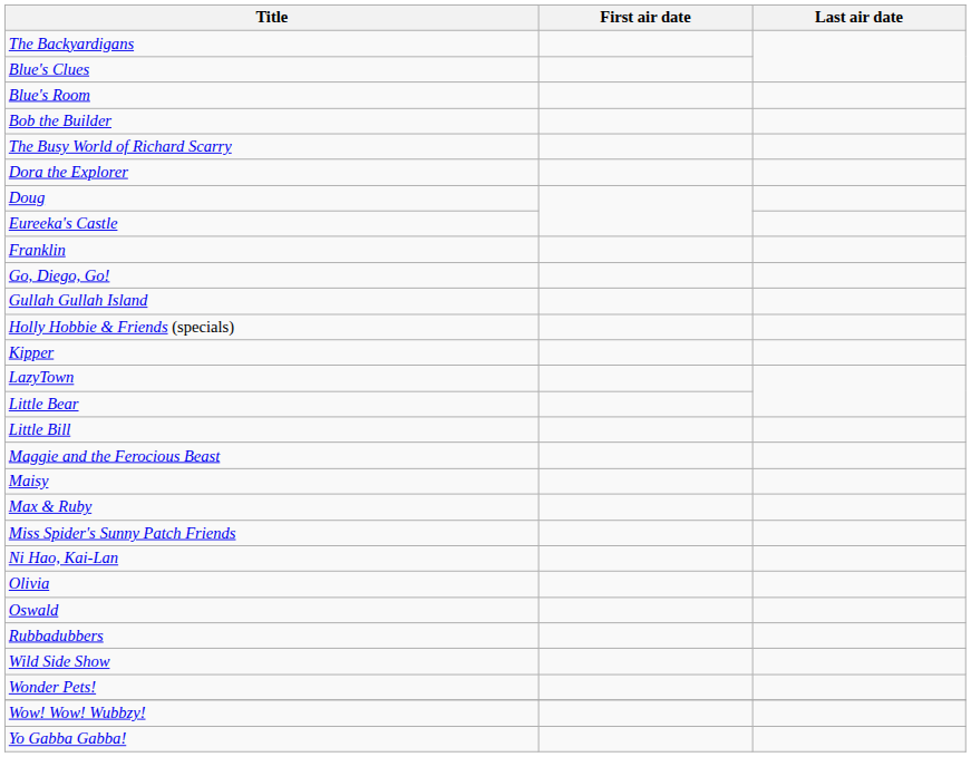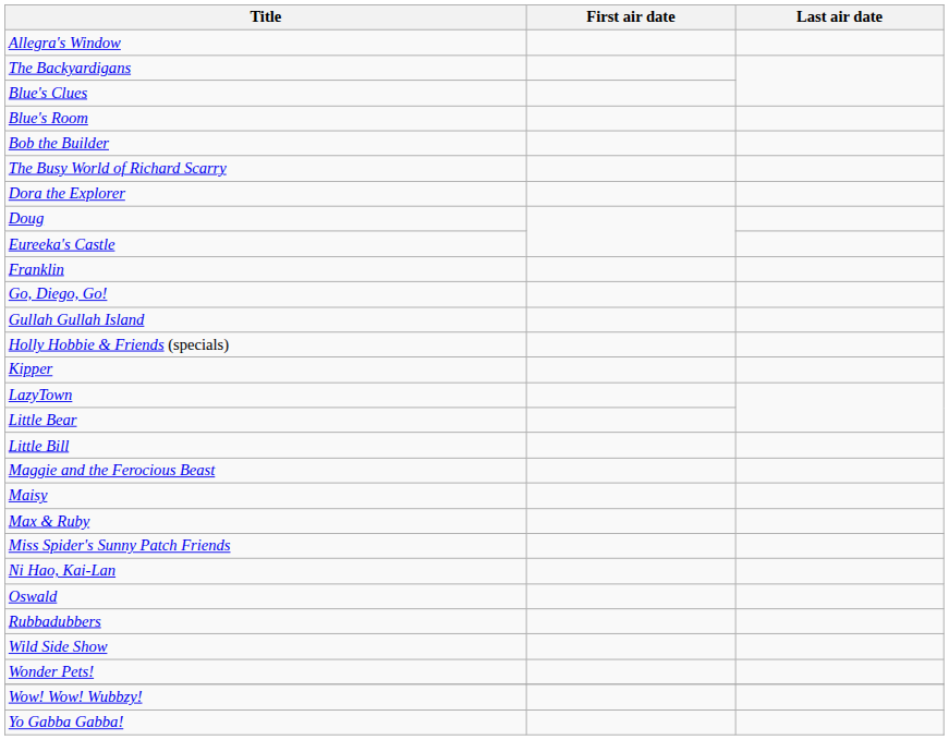+ row: Allegra's Window
- row: Olivia
